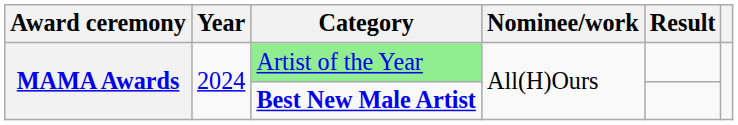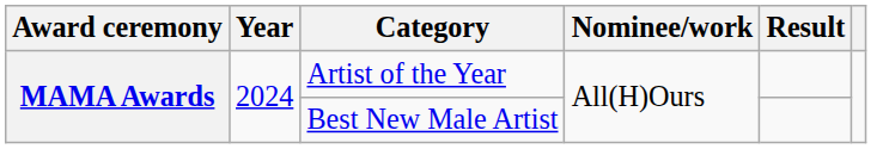Artist of the Year | Category: lightgreen background -> no background
Best New Male Artist | Category: bold -> normal
